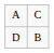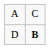D | column 2: normal -> bold
